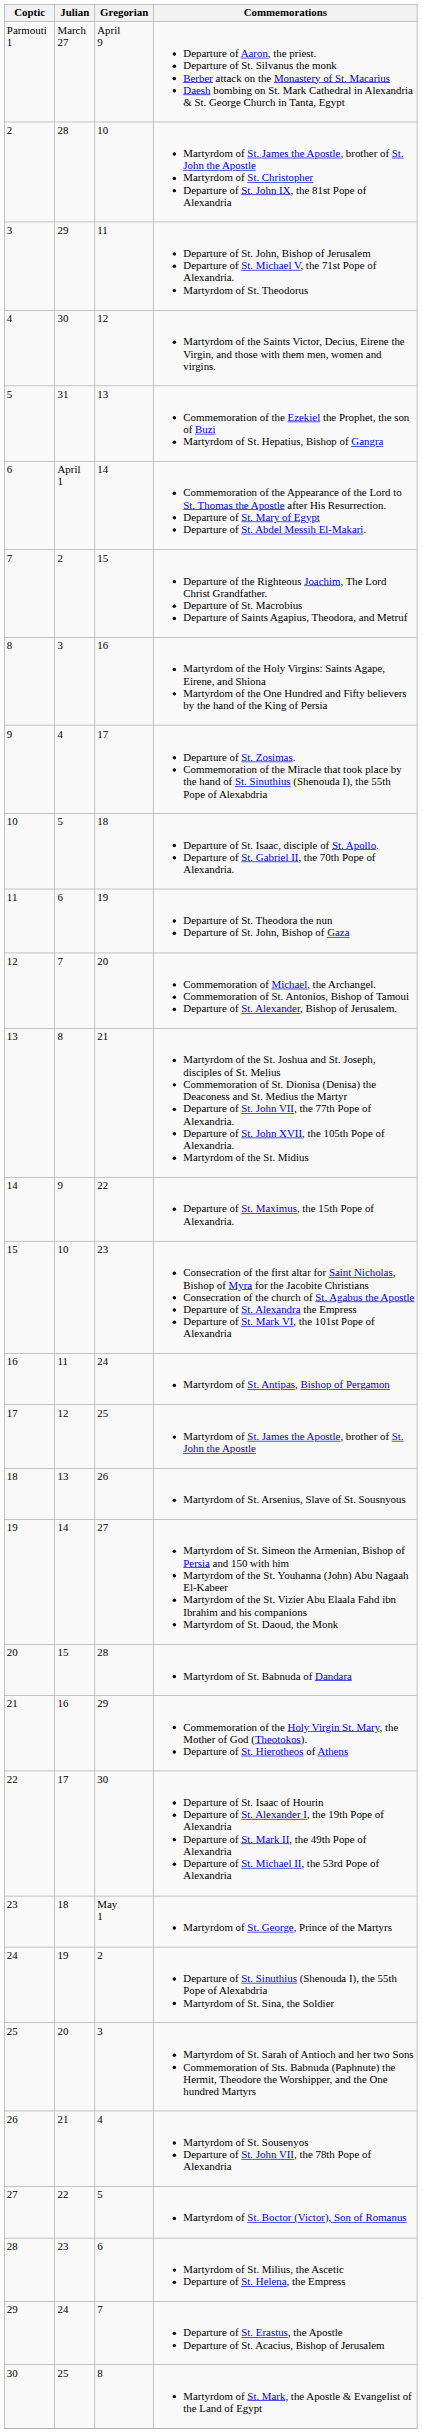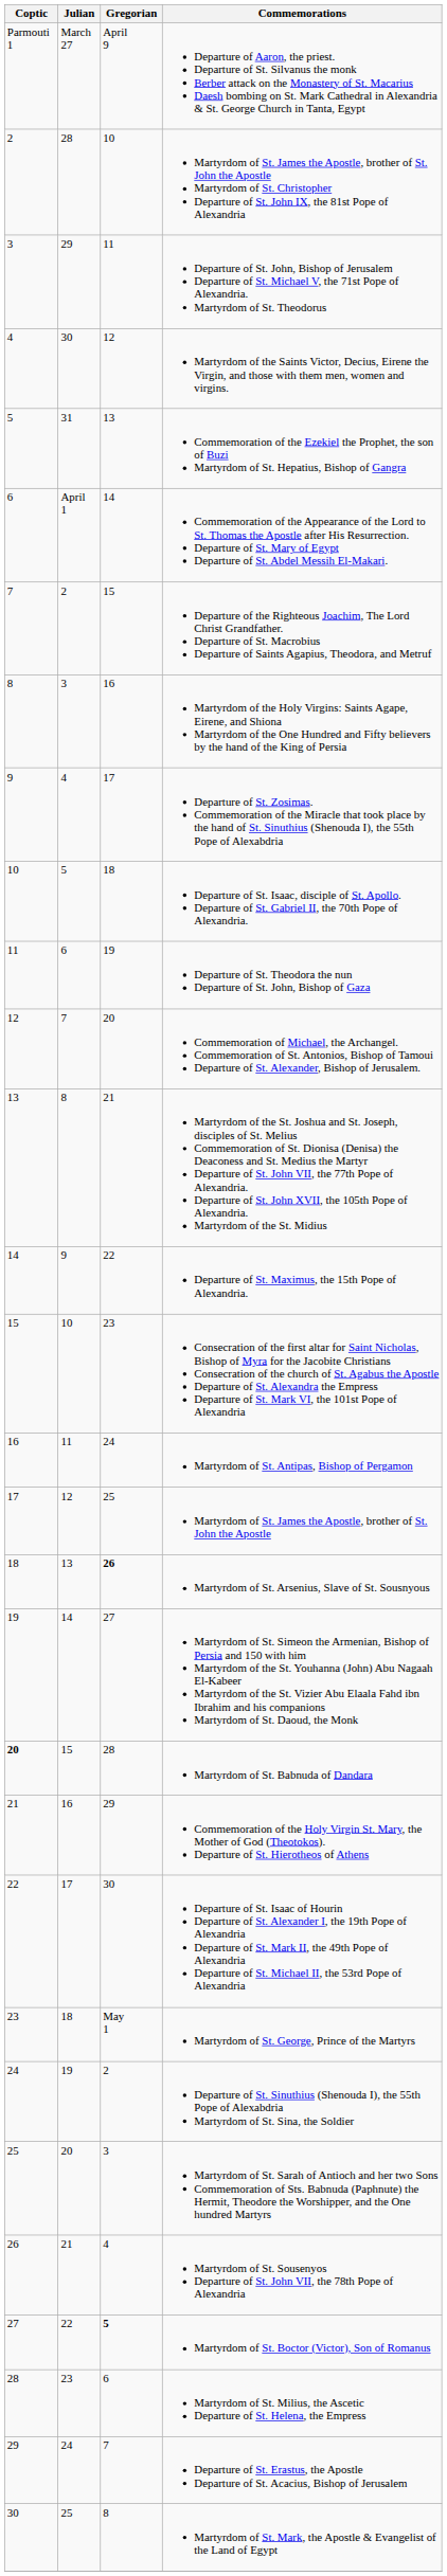Martyrdom of St. Arsenius, Slave of St. Sousnyous | Gregorian: normal -> bold
Martyrdom of St. Babnuda of Dandara | Coptic: normal -> bold
Martyrdom of St. Boctor (Victor), Son of Romanus | Gregorian: normal -> bold
